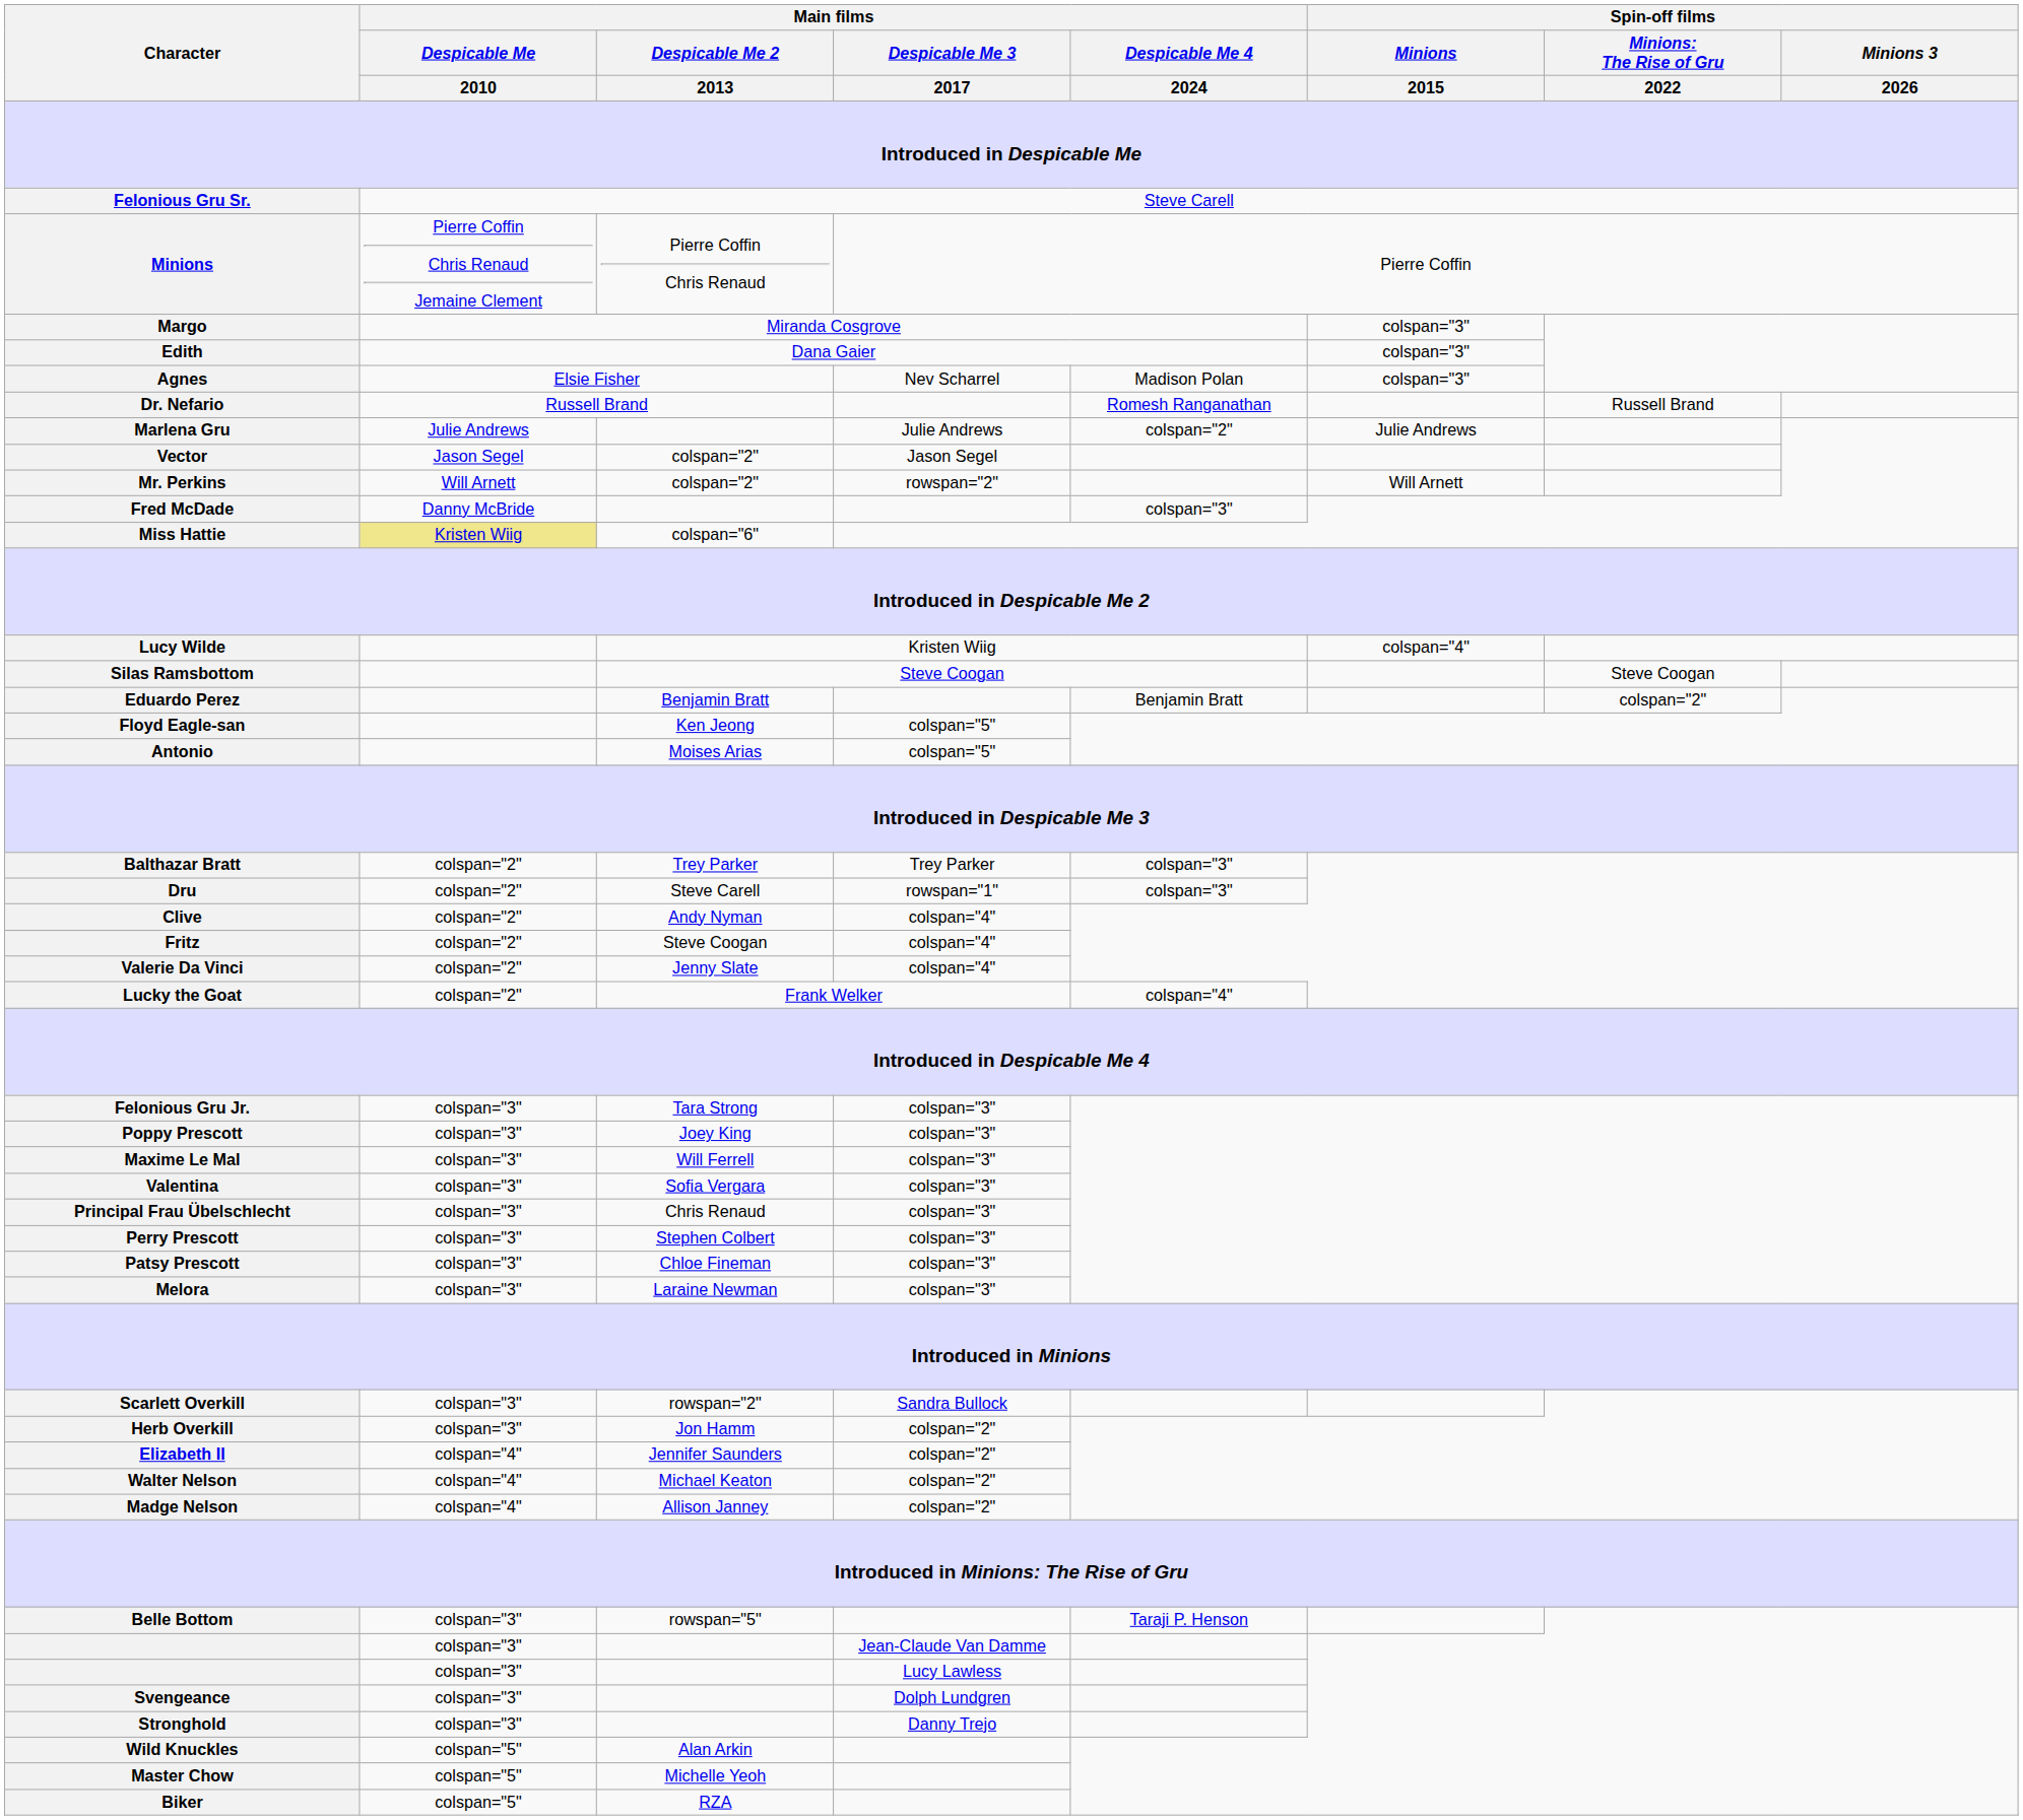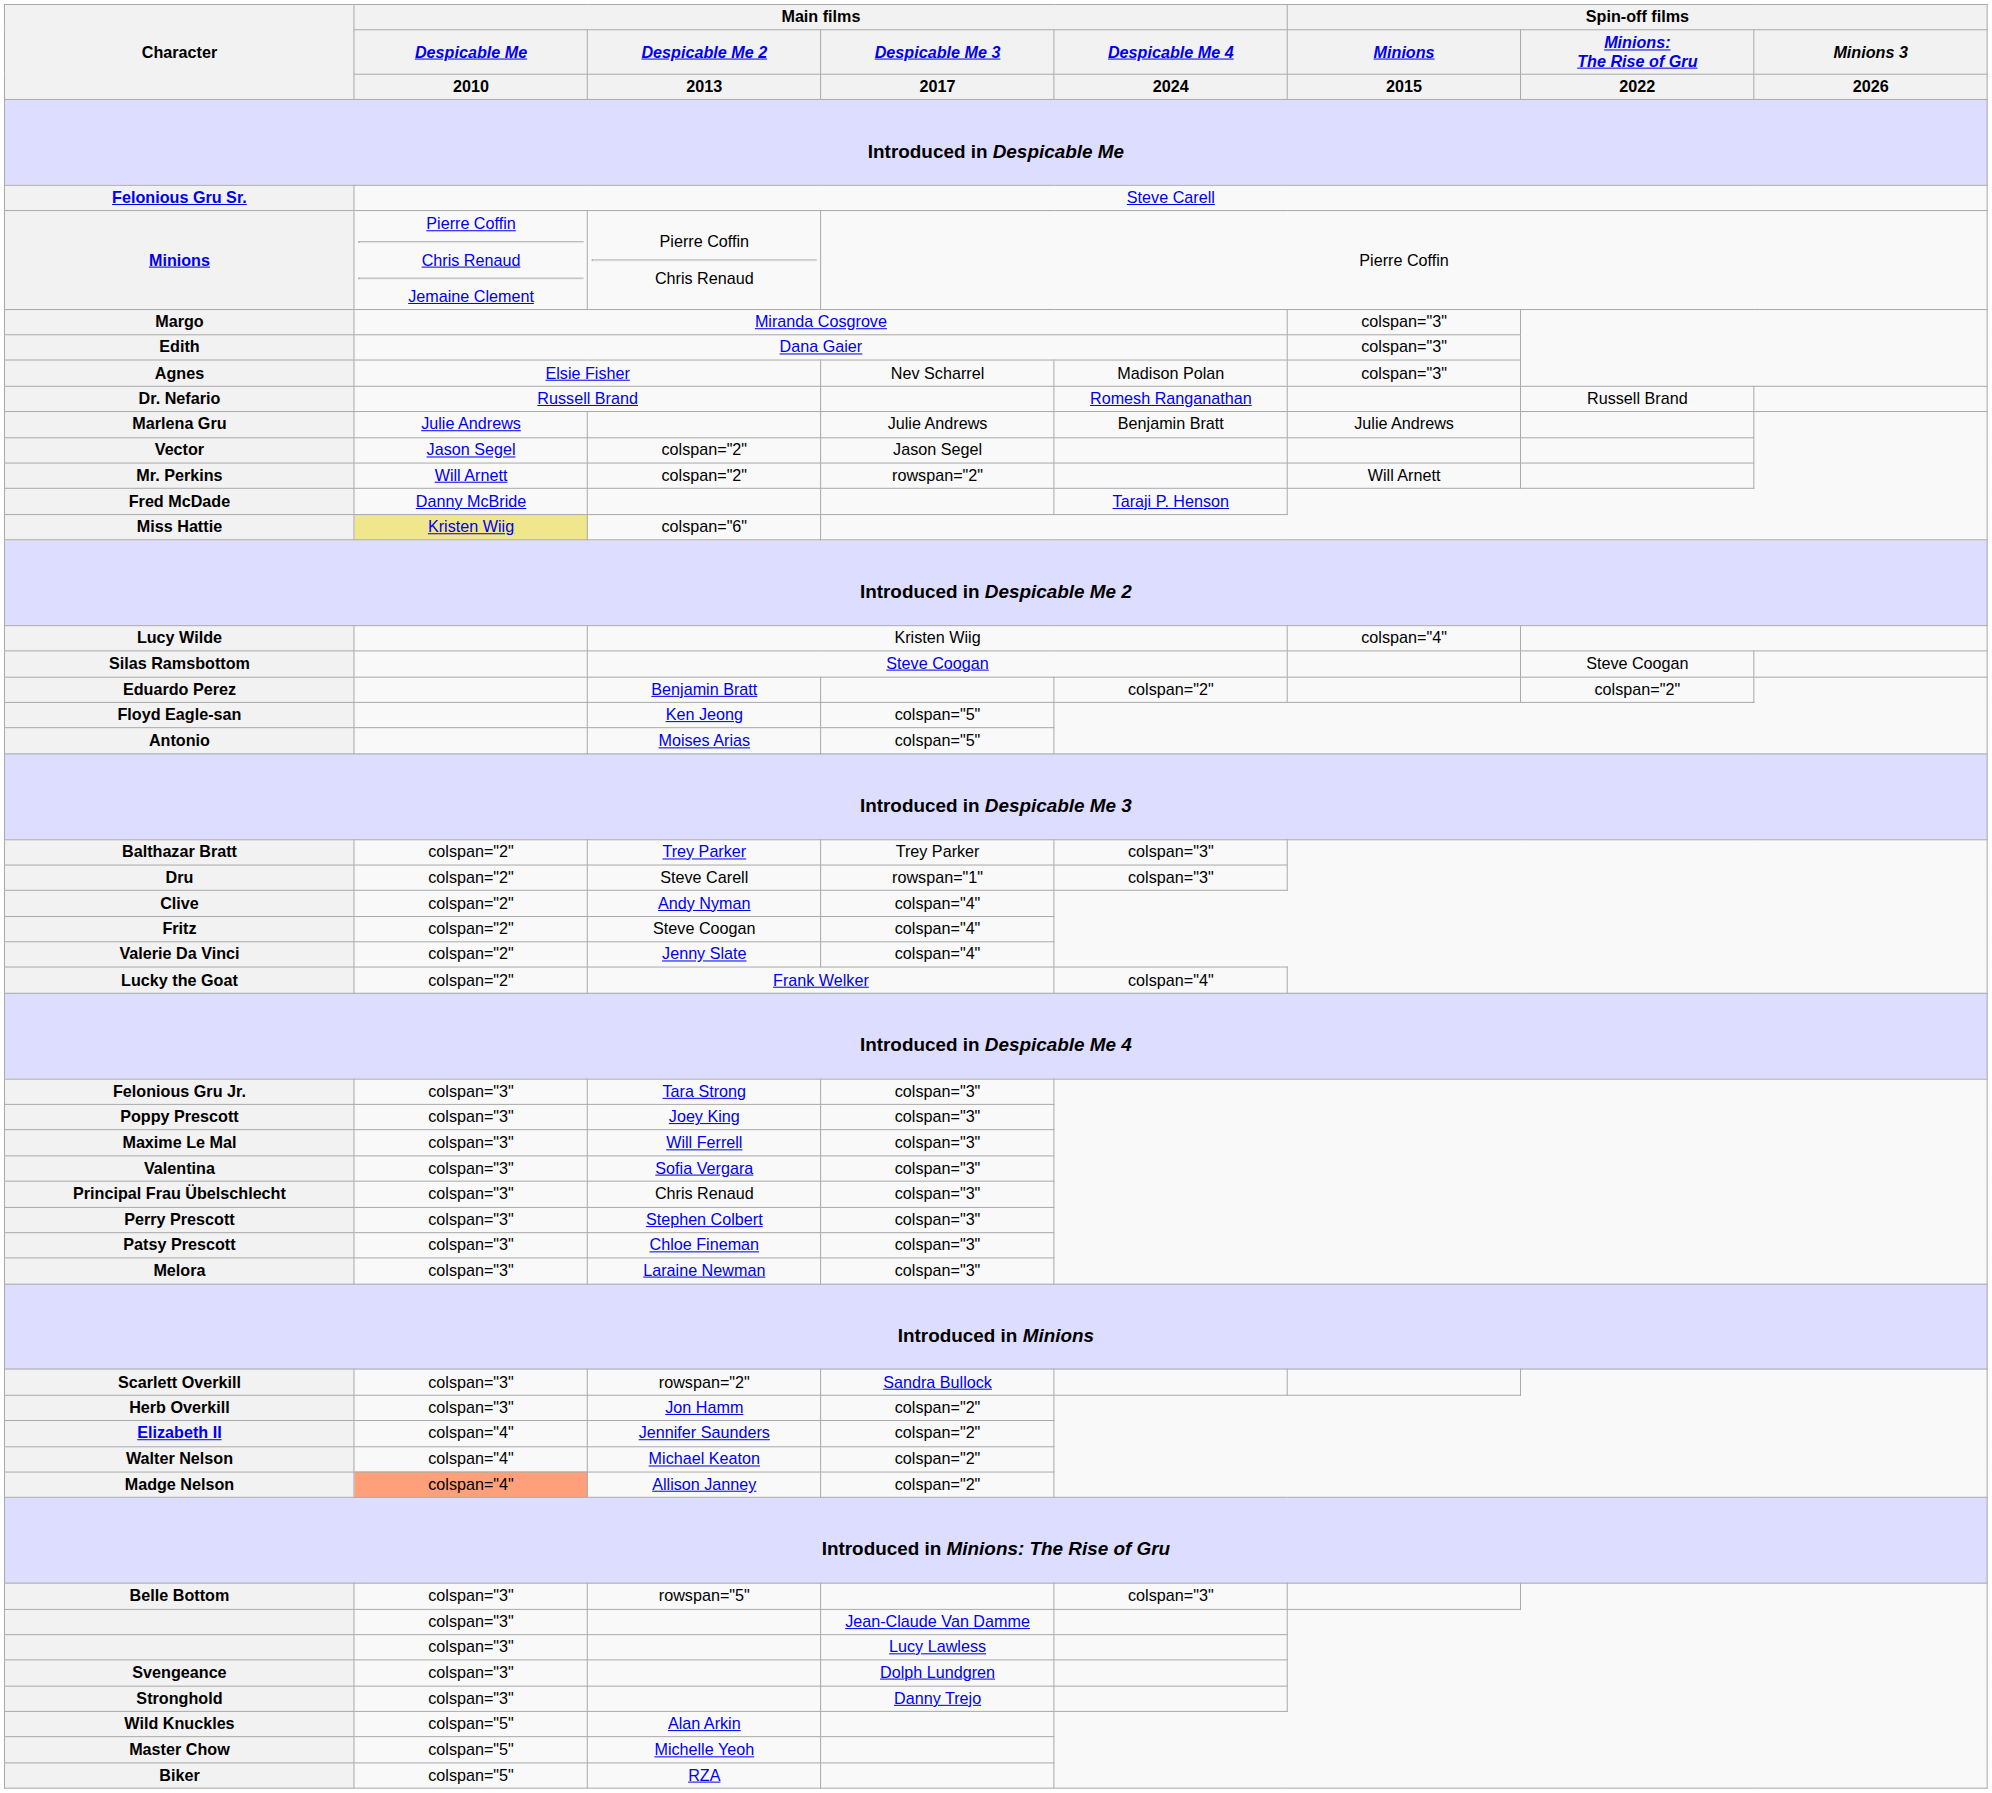Marlena Gru | column 5: colspan="2" -> Benjamin Bratt
Fred McDade | column 5: colspan="3" -> Taraji P. Henson
Eduardo Perez | column 5: Benjamin Bratt -> colspan="2"
Madge Nelson | column 2: no background -> lightsalmon background
Belle Bottom | column 5: Taraji P. Henson -> colspan="3"
